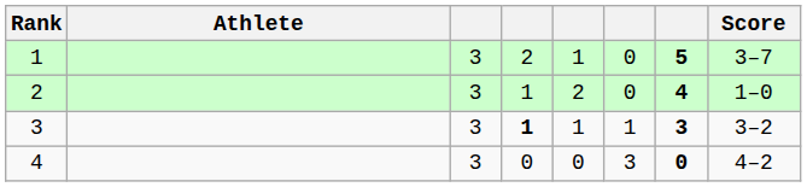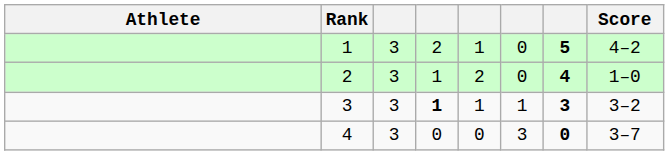columns swapped: Rank <-> Athlete
row 2 | Score: 3–7 -> 4–2
row 5 | Score: 4–2 -> 3–7
